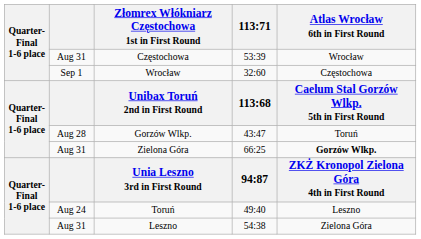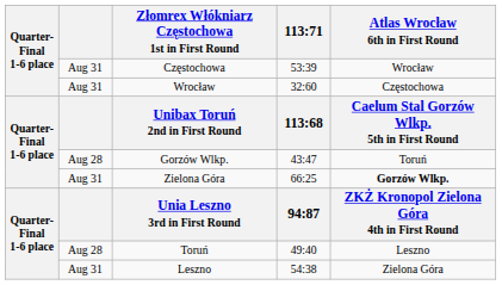row 3 | column 2: Sep 1 -> Aug 31
row 8 | column 2: Aug 24 -> Aug 28
